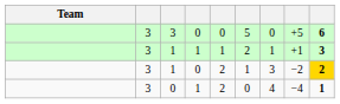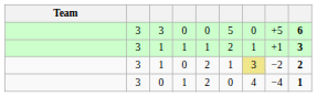row 4 | column 7: no background -> khaki background
row 4 | column 9: gold background -> no background
